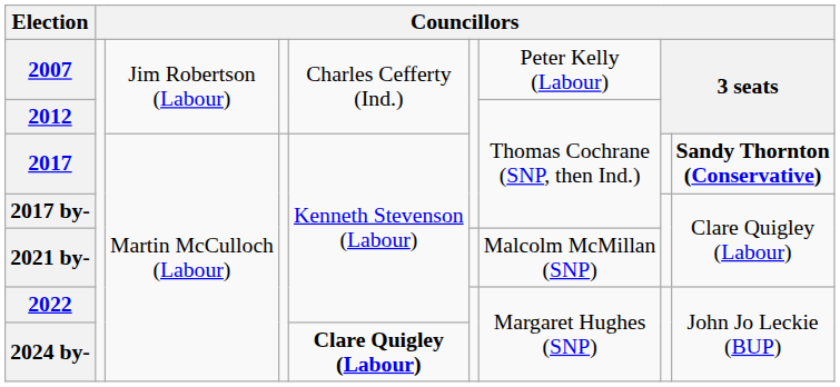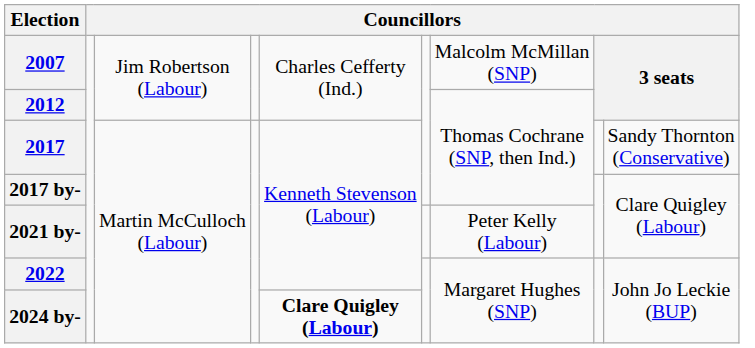2007 | column 7: Peter Kelly (Labour) -> Malcolm McMillan (SNP)
2017 | column 9: bold -> normal
2021 by- | column 7: Malcolm McMillan (SNP) -> Peter Kelly (Labour)
